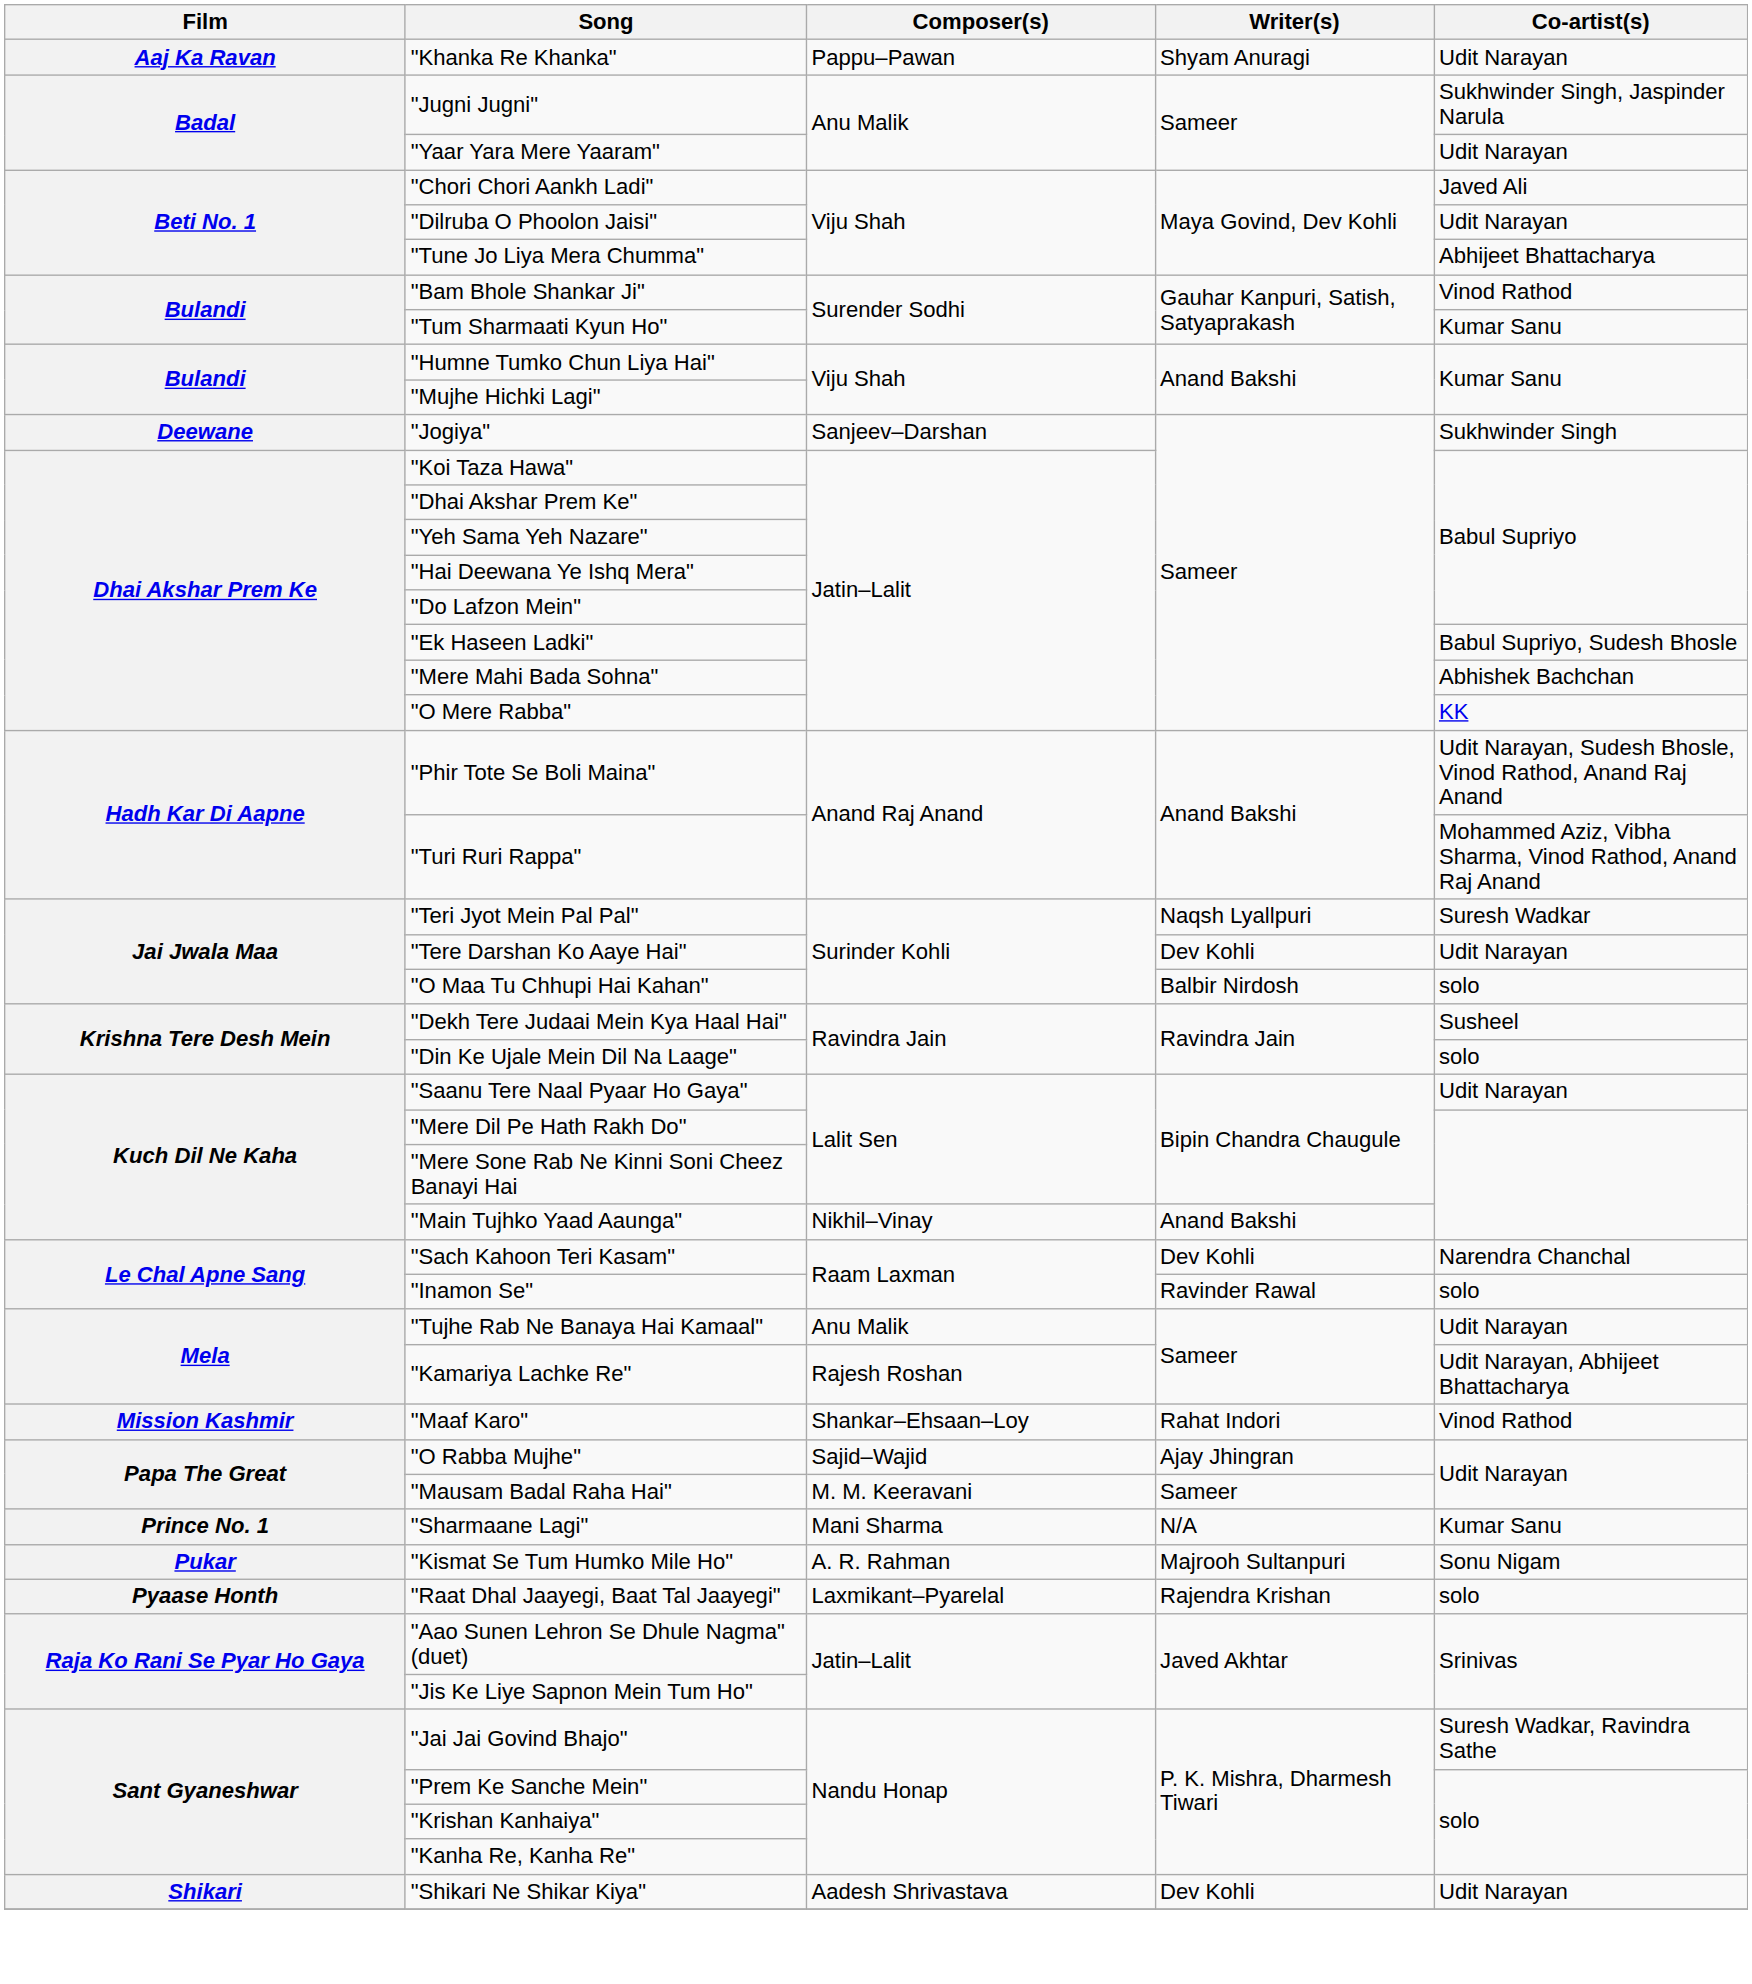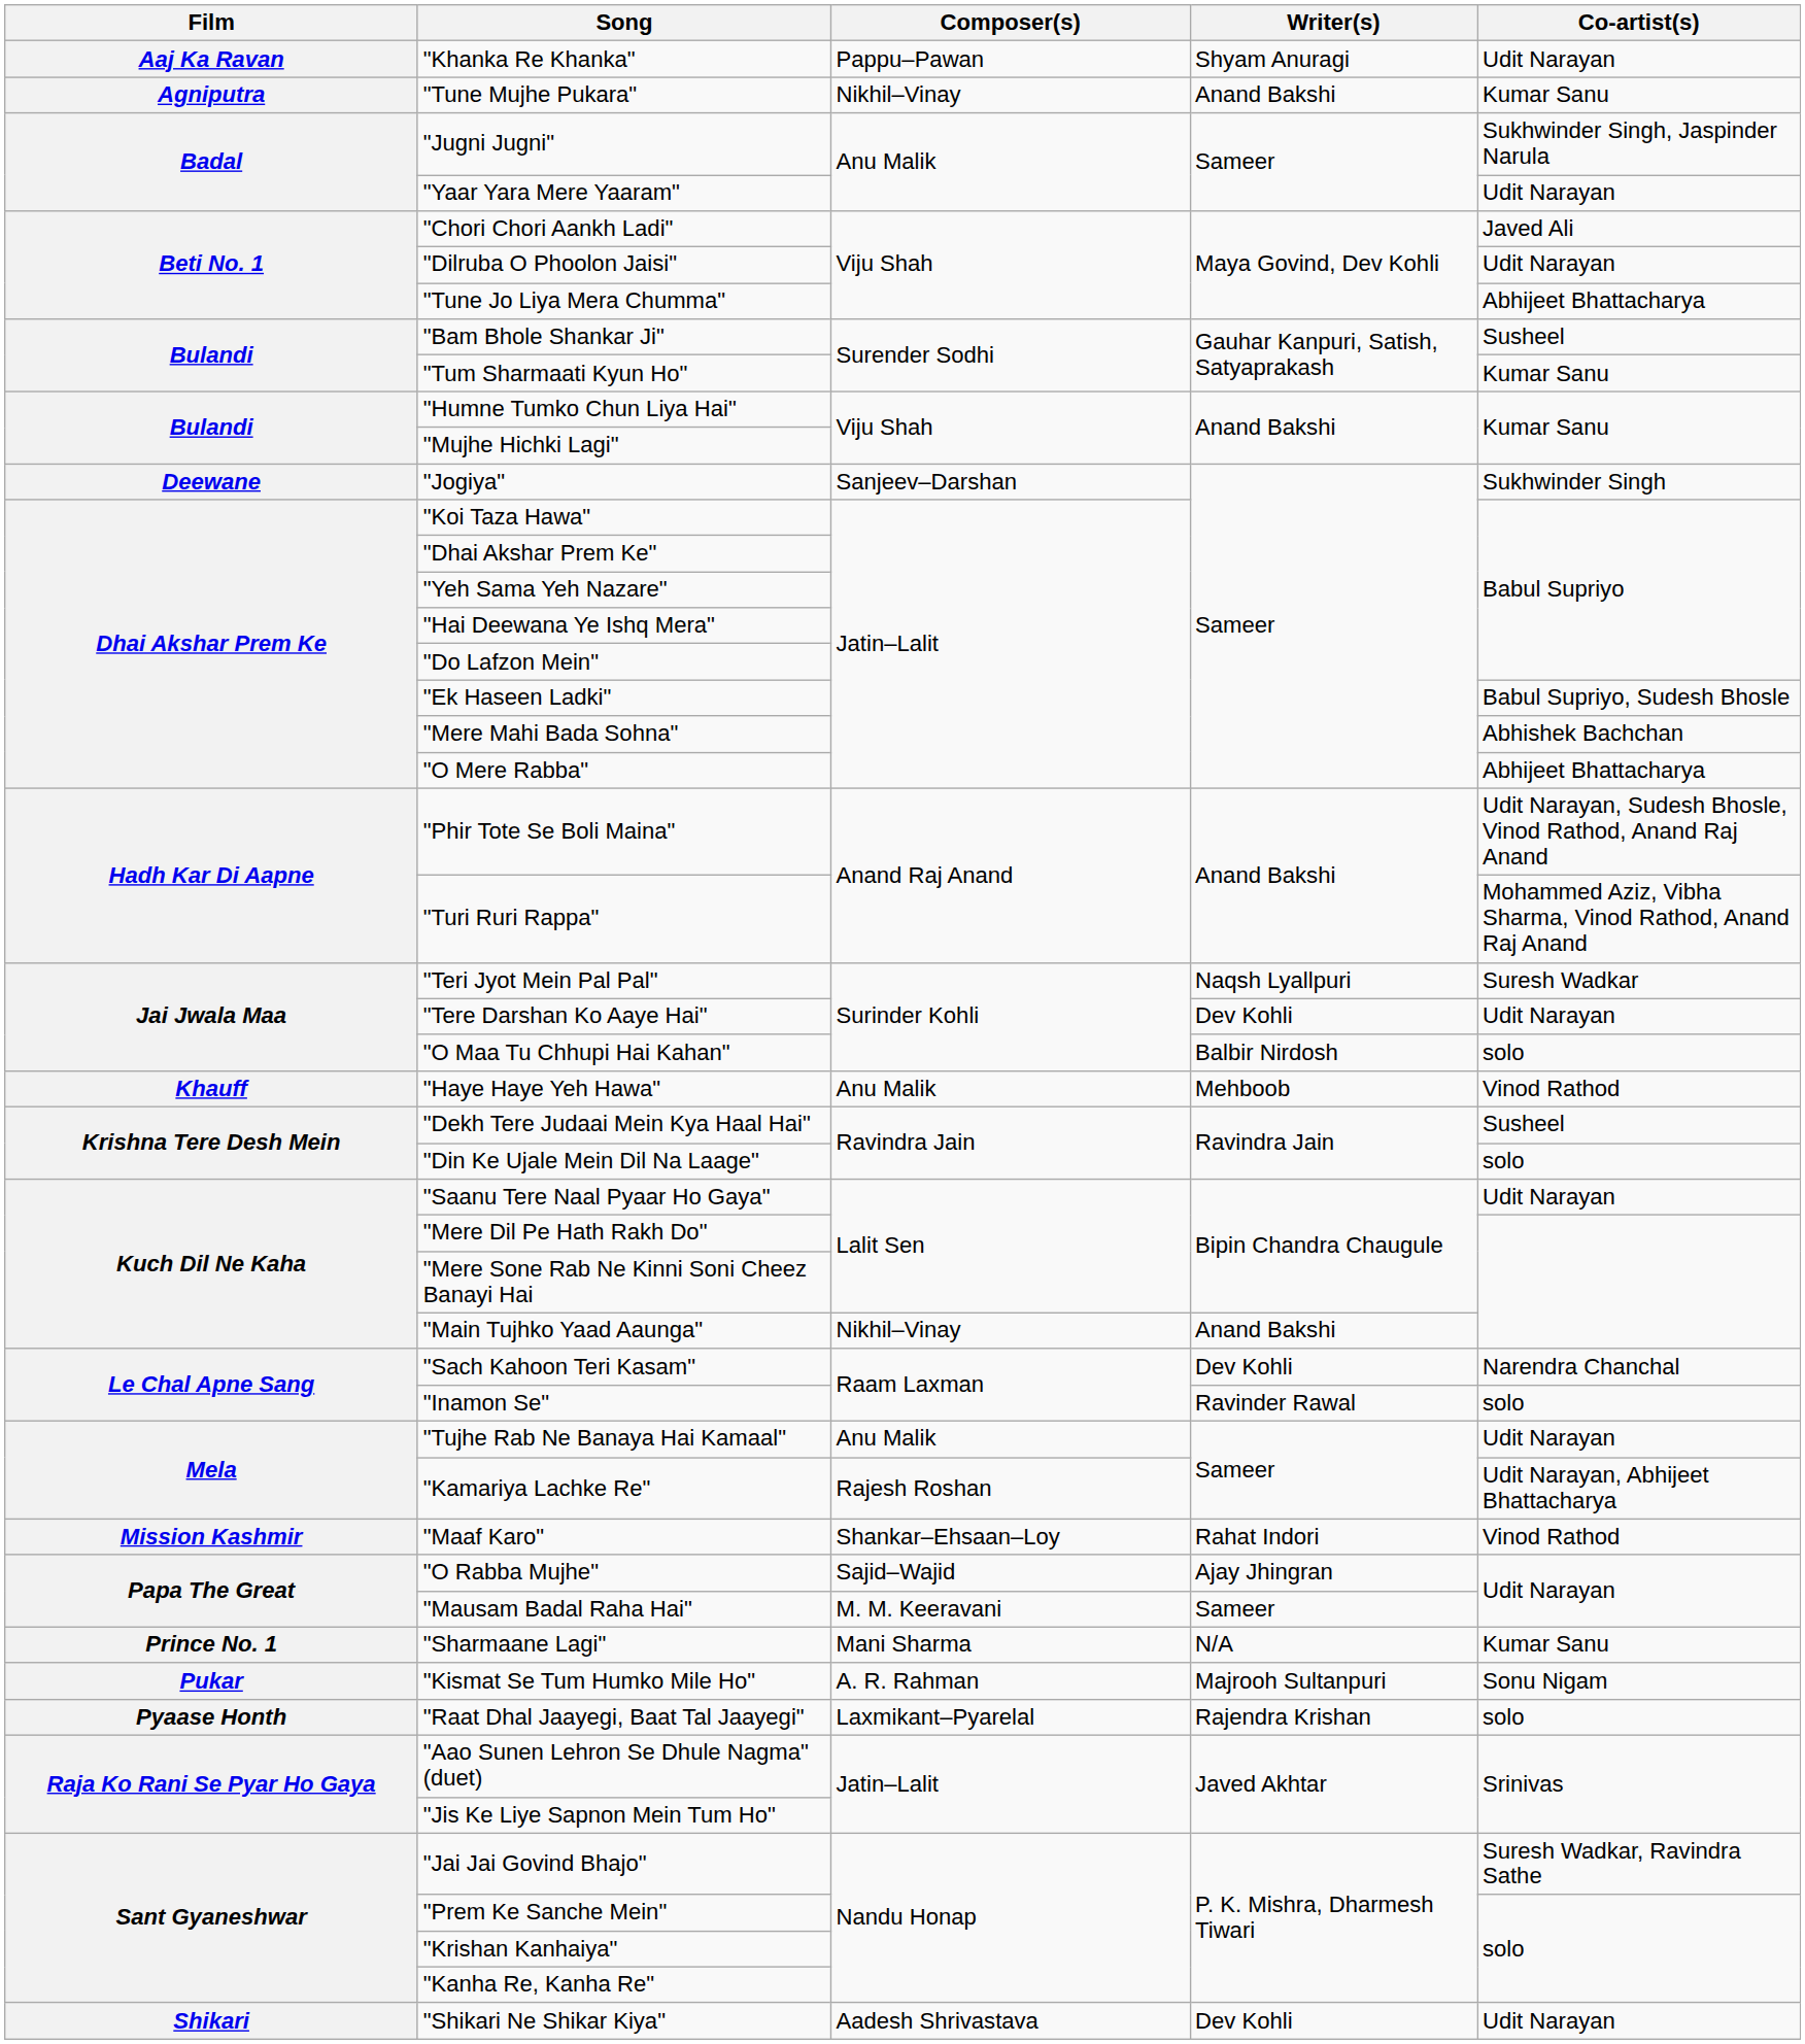+ row: Agniputra | "Tune Mujhe Pukara" | Nikhil–Vinay | Anand Bakshi | Kumar Sanu
"Bam Bhole Shankar Ji" | Co-artist(s): Vinod Rathod -> Susheel
"O Mere Rabba" | Co-artist(s): KK -> Abhijeet Bhattacharya
+ row: Khauff | "Haye Haye Yeh Hawa" | Anu Malik | Mehboob | Vinod Rathod
